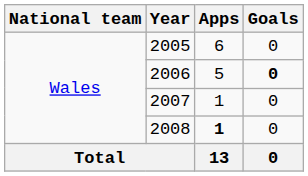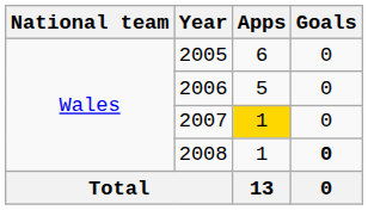2006 | Goals: bold -> normal
2007 | Apps: no background -> gold background
2008 | Apps: bold -> normal
2008 | Goals: normal -> bold
